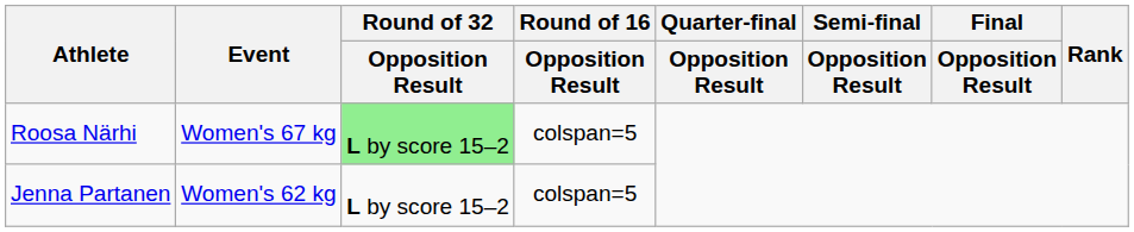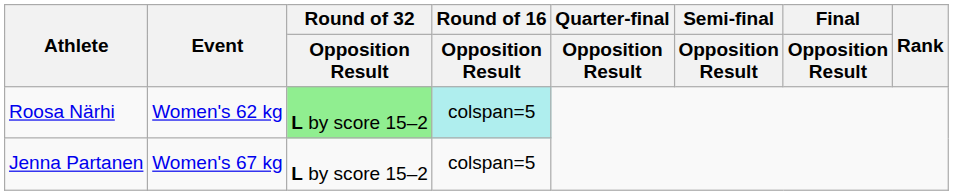Roosa Närhi | Event: Women's 67 kg -> Women's 62 kg
Roosa Närhi | Round of 16 / Opposition Result: no background -> paleturquoise background
Jenna Partanen | Event: Women's 62 kg -> Women's 67 kg
